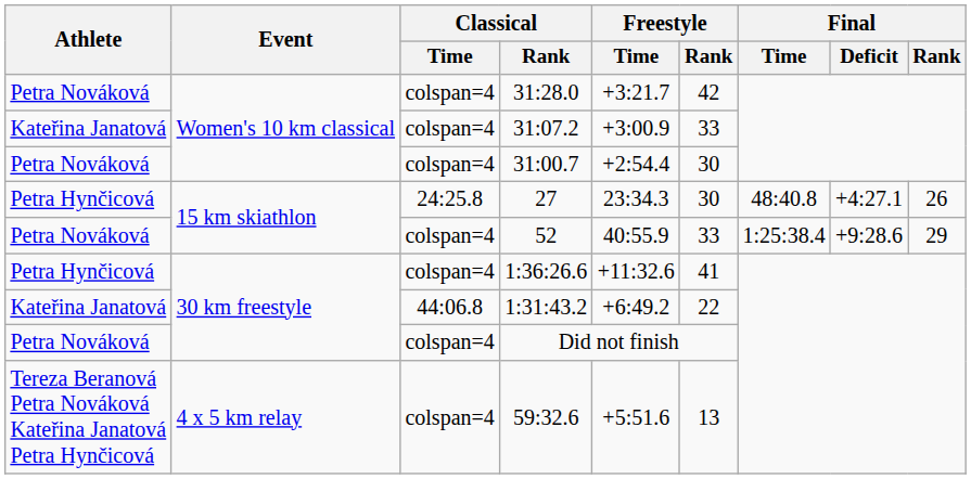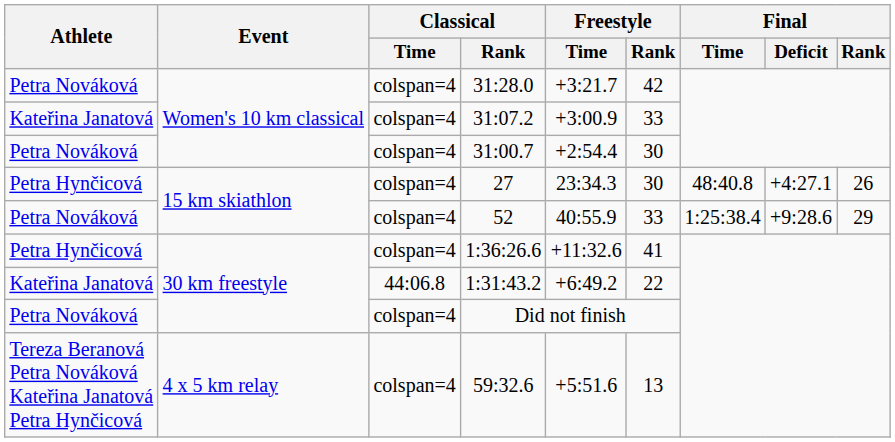27 | Classical / Time: 24:25.8 -> colspan=4
